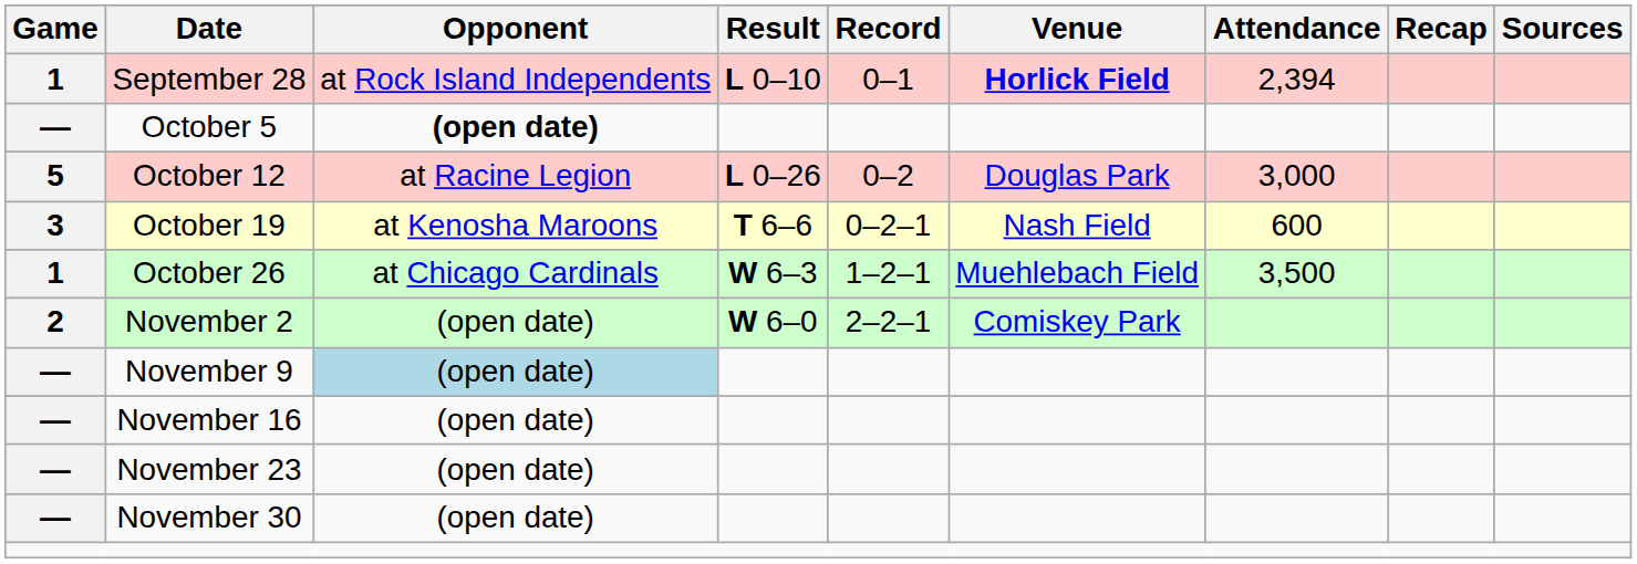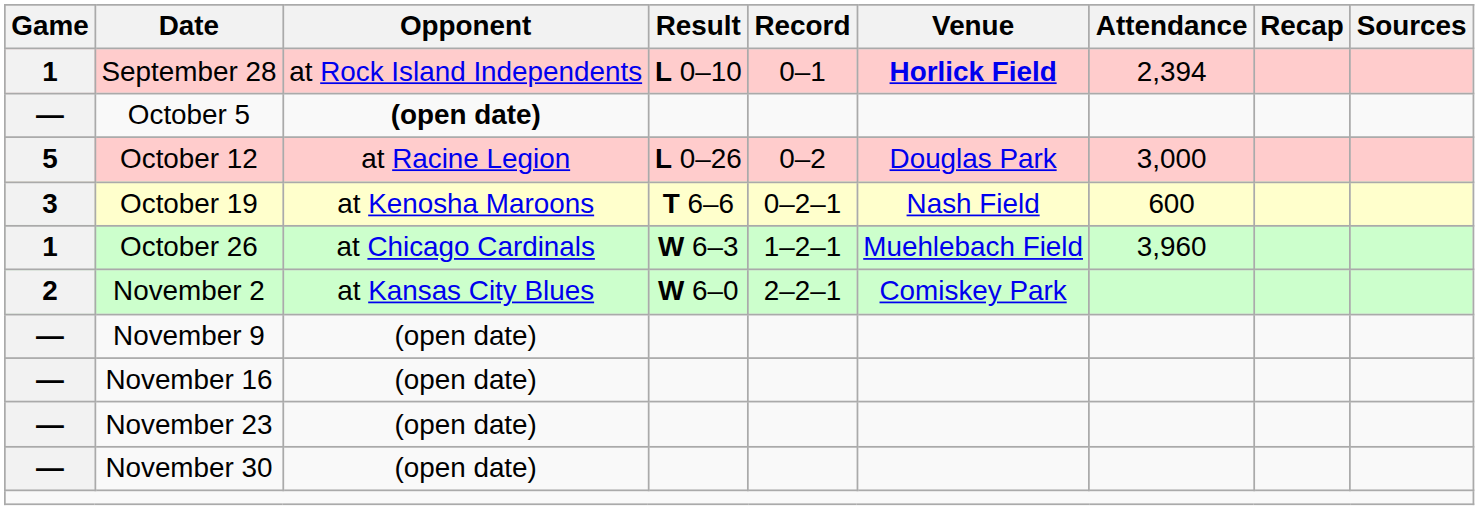October 26 | Attendance: 3,500 -> 3,960
November 2 | Opponent: (open date) -> at Kansas City Blues
November 9 | Opponent: lightblue background -> no background
